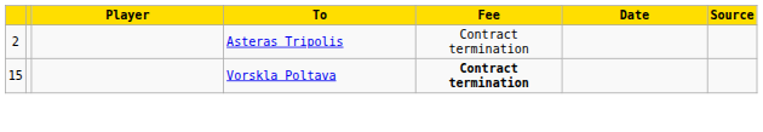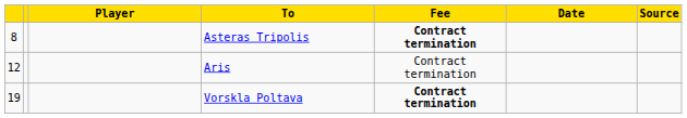Asteras Tripolis | column 1: 2 -> 8
Asteras Tripolis | Fee: normal -> bold
+ row: 12 | Aris | Contract termination
Vorskla Poltava | column 1: 15 -> 19
